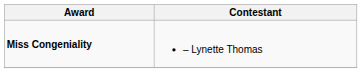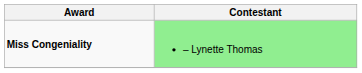Miss Congeniality | Contestant: no background -> lightgreen background
